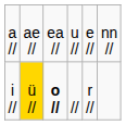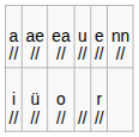i // | column 2: gold background -> no background
i // | column 3: bold -> normal
